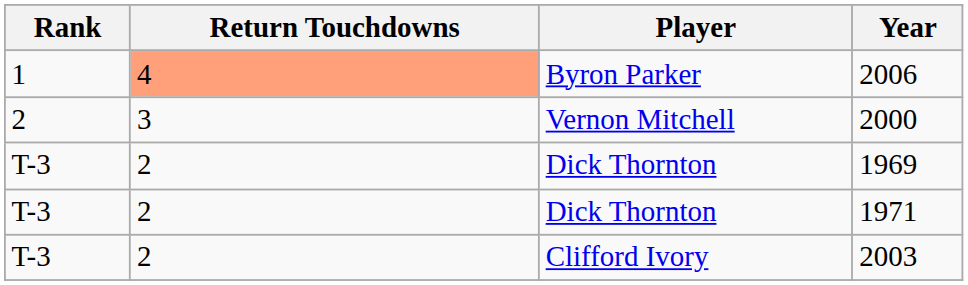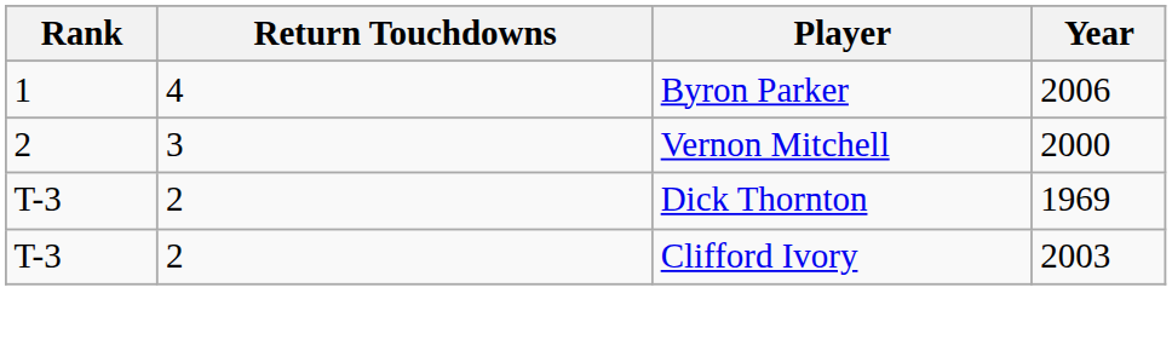2006 | Return Touchdowns: lightsalmon background -> no background
- row: T-3 | 2 | Dick Thornton | 1971
